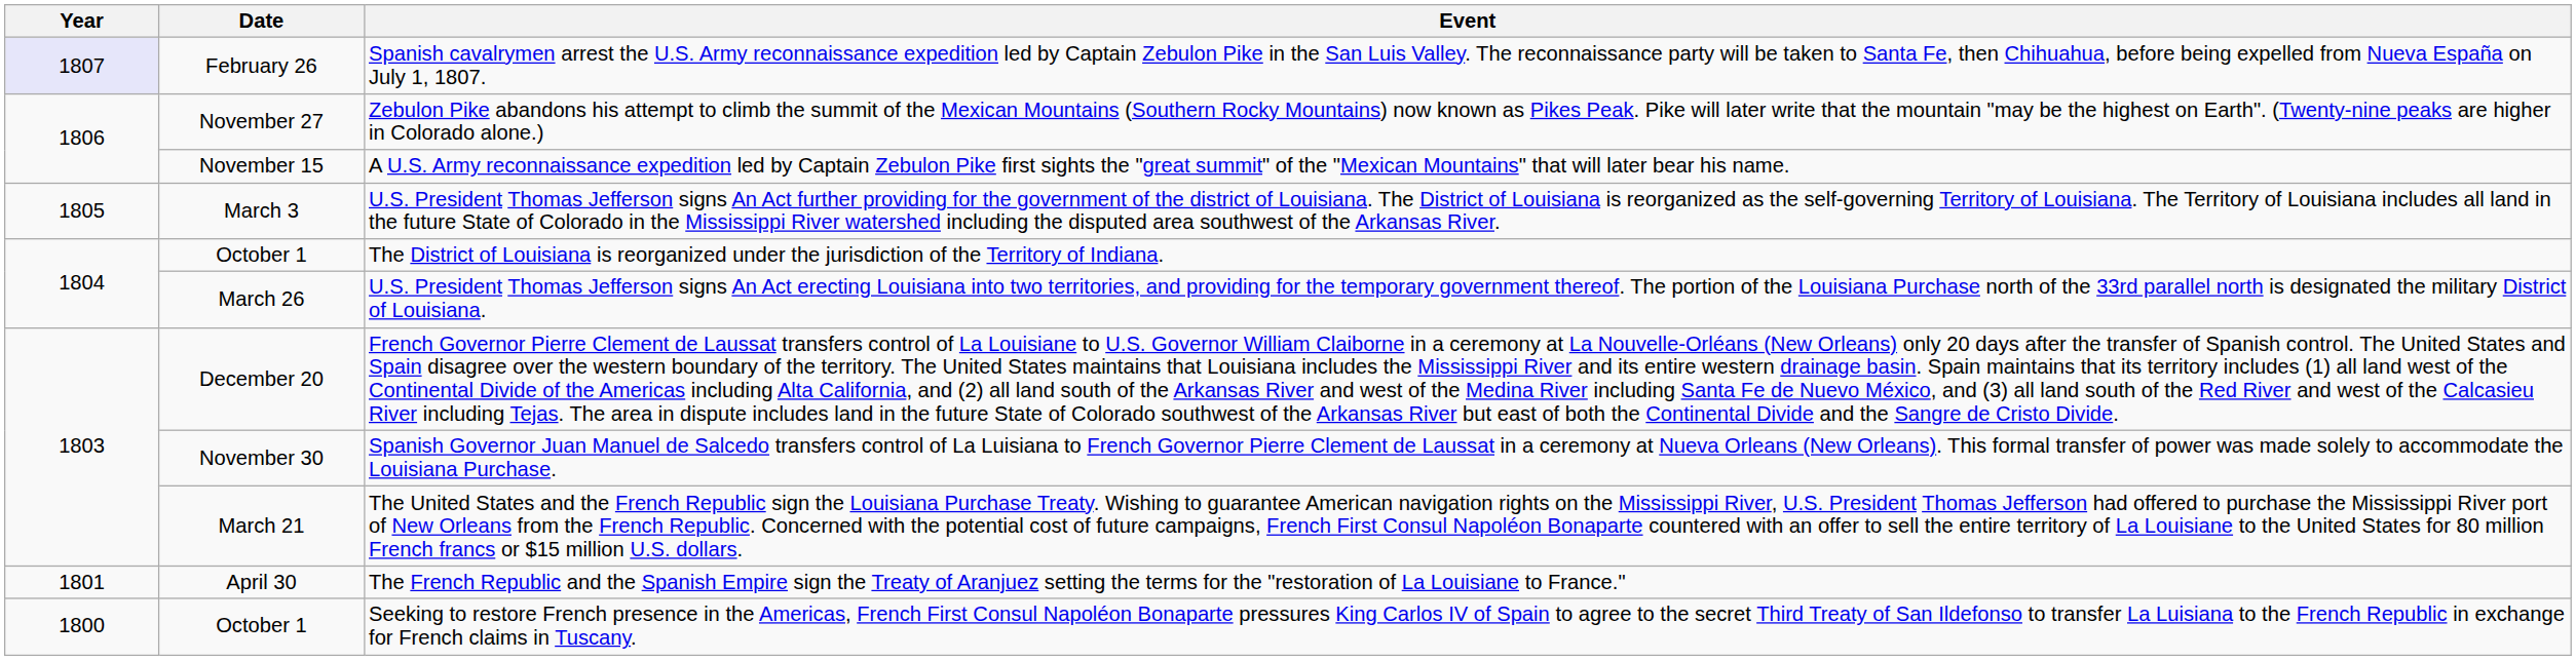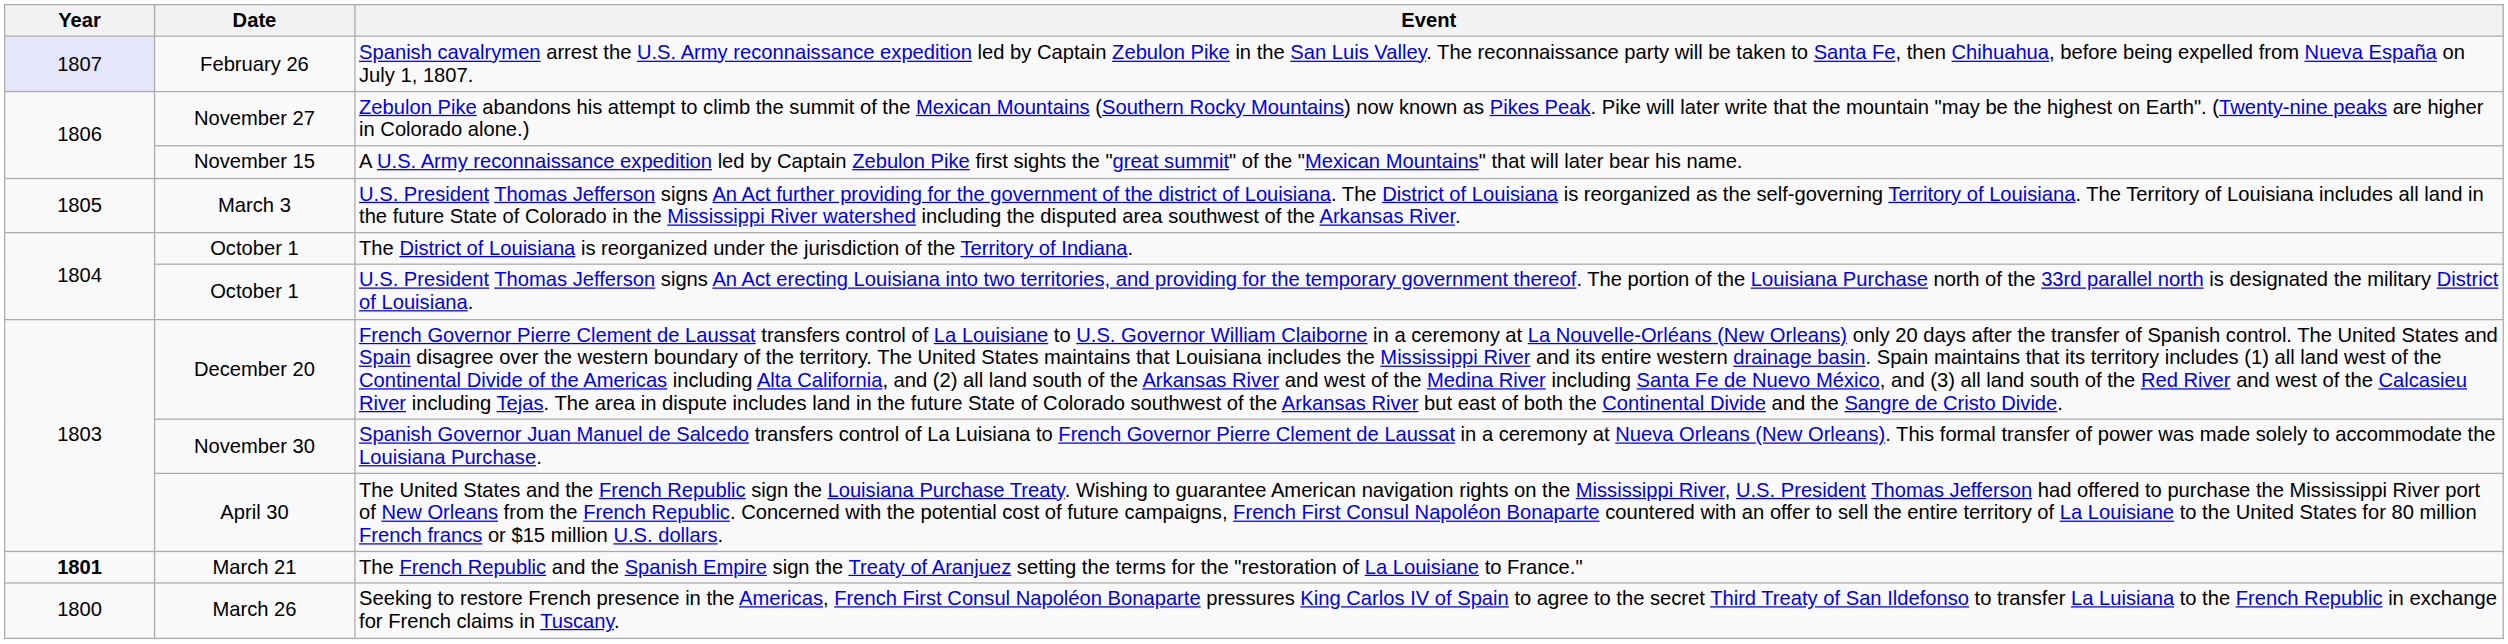row 7 | Date: March 26 -> October 1
row 10 | Date: March 21 -> April 30
row 11 | Year: normal -> bold
row 11 | Date: April 30 -> March 21
row 12 | Date: October 1 -> March 26
